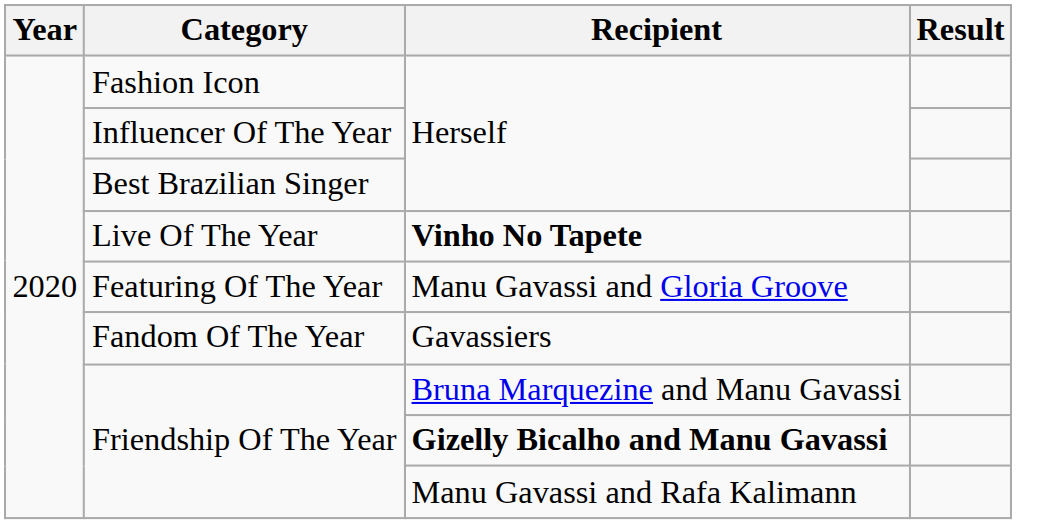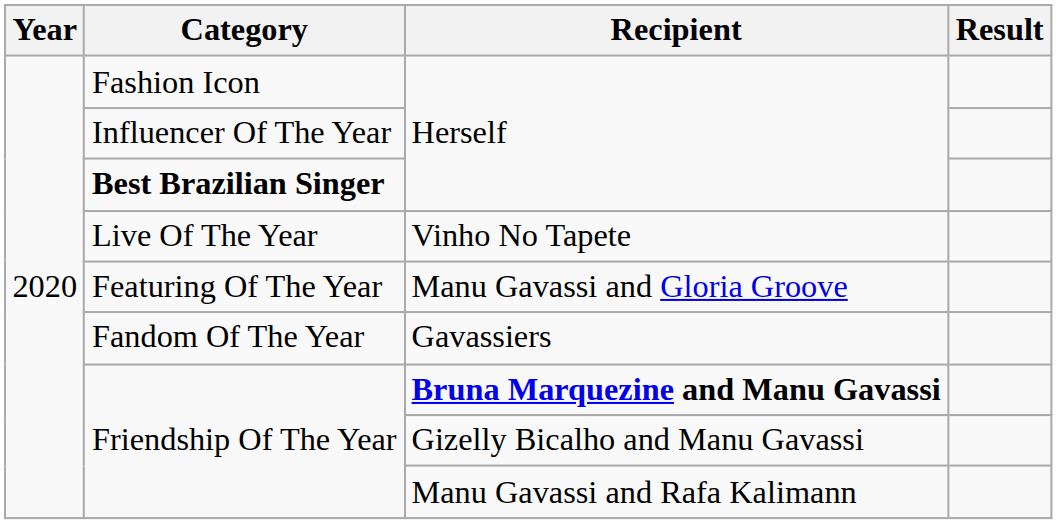Best Brazilian Singer | Category: normal -> bold
Live Of The Year | Recipient: bold -> normal
Friendship Of The Year / Bruna Marquezine and Manu Gavassi | Recipient: normal -> bold
Friendship Of The Year / Gizelly Bicalho and Manu Gavassi | Recipient: bold -> normal
